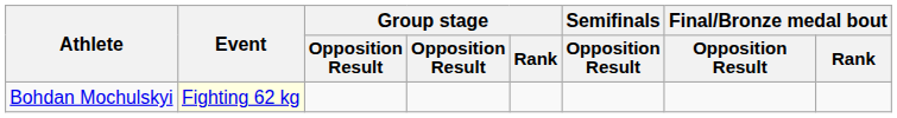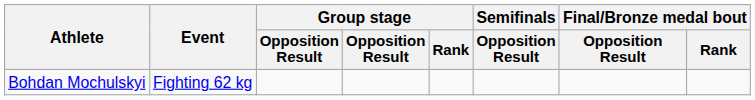Bohdan Mochulskyi | Event: lightyellow background -> no background
